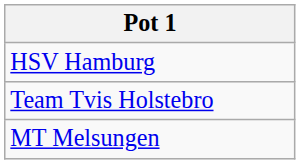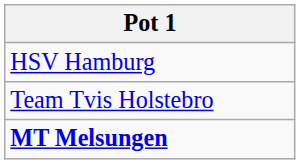row 4 | column 1: normal -> bold
